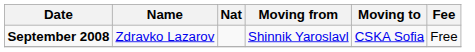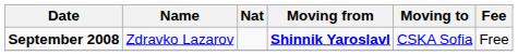September 2008 | Moving from: normal -> bold
